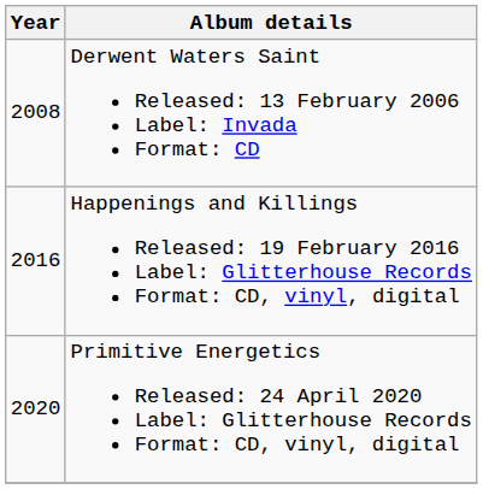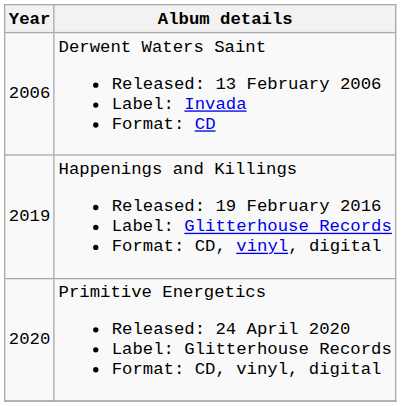row 2 | Year: 2008 -> 2006
row 3 | Year: 2016 -> 2019
